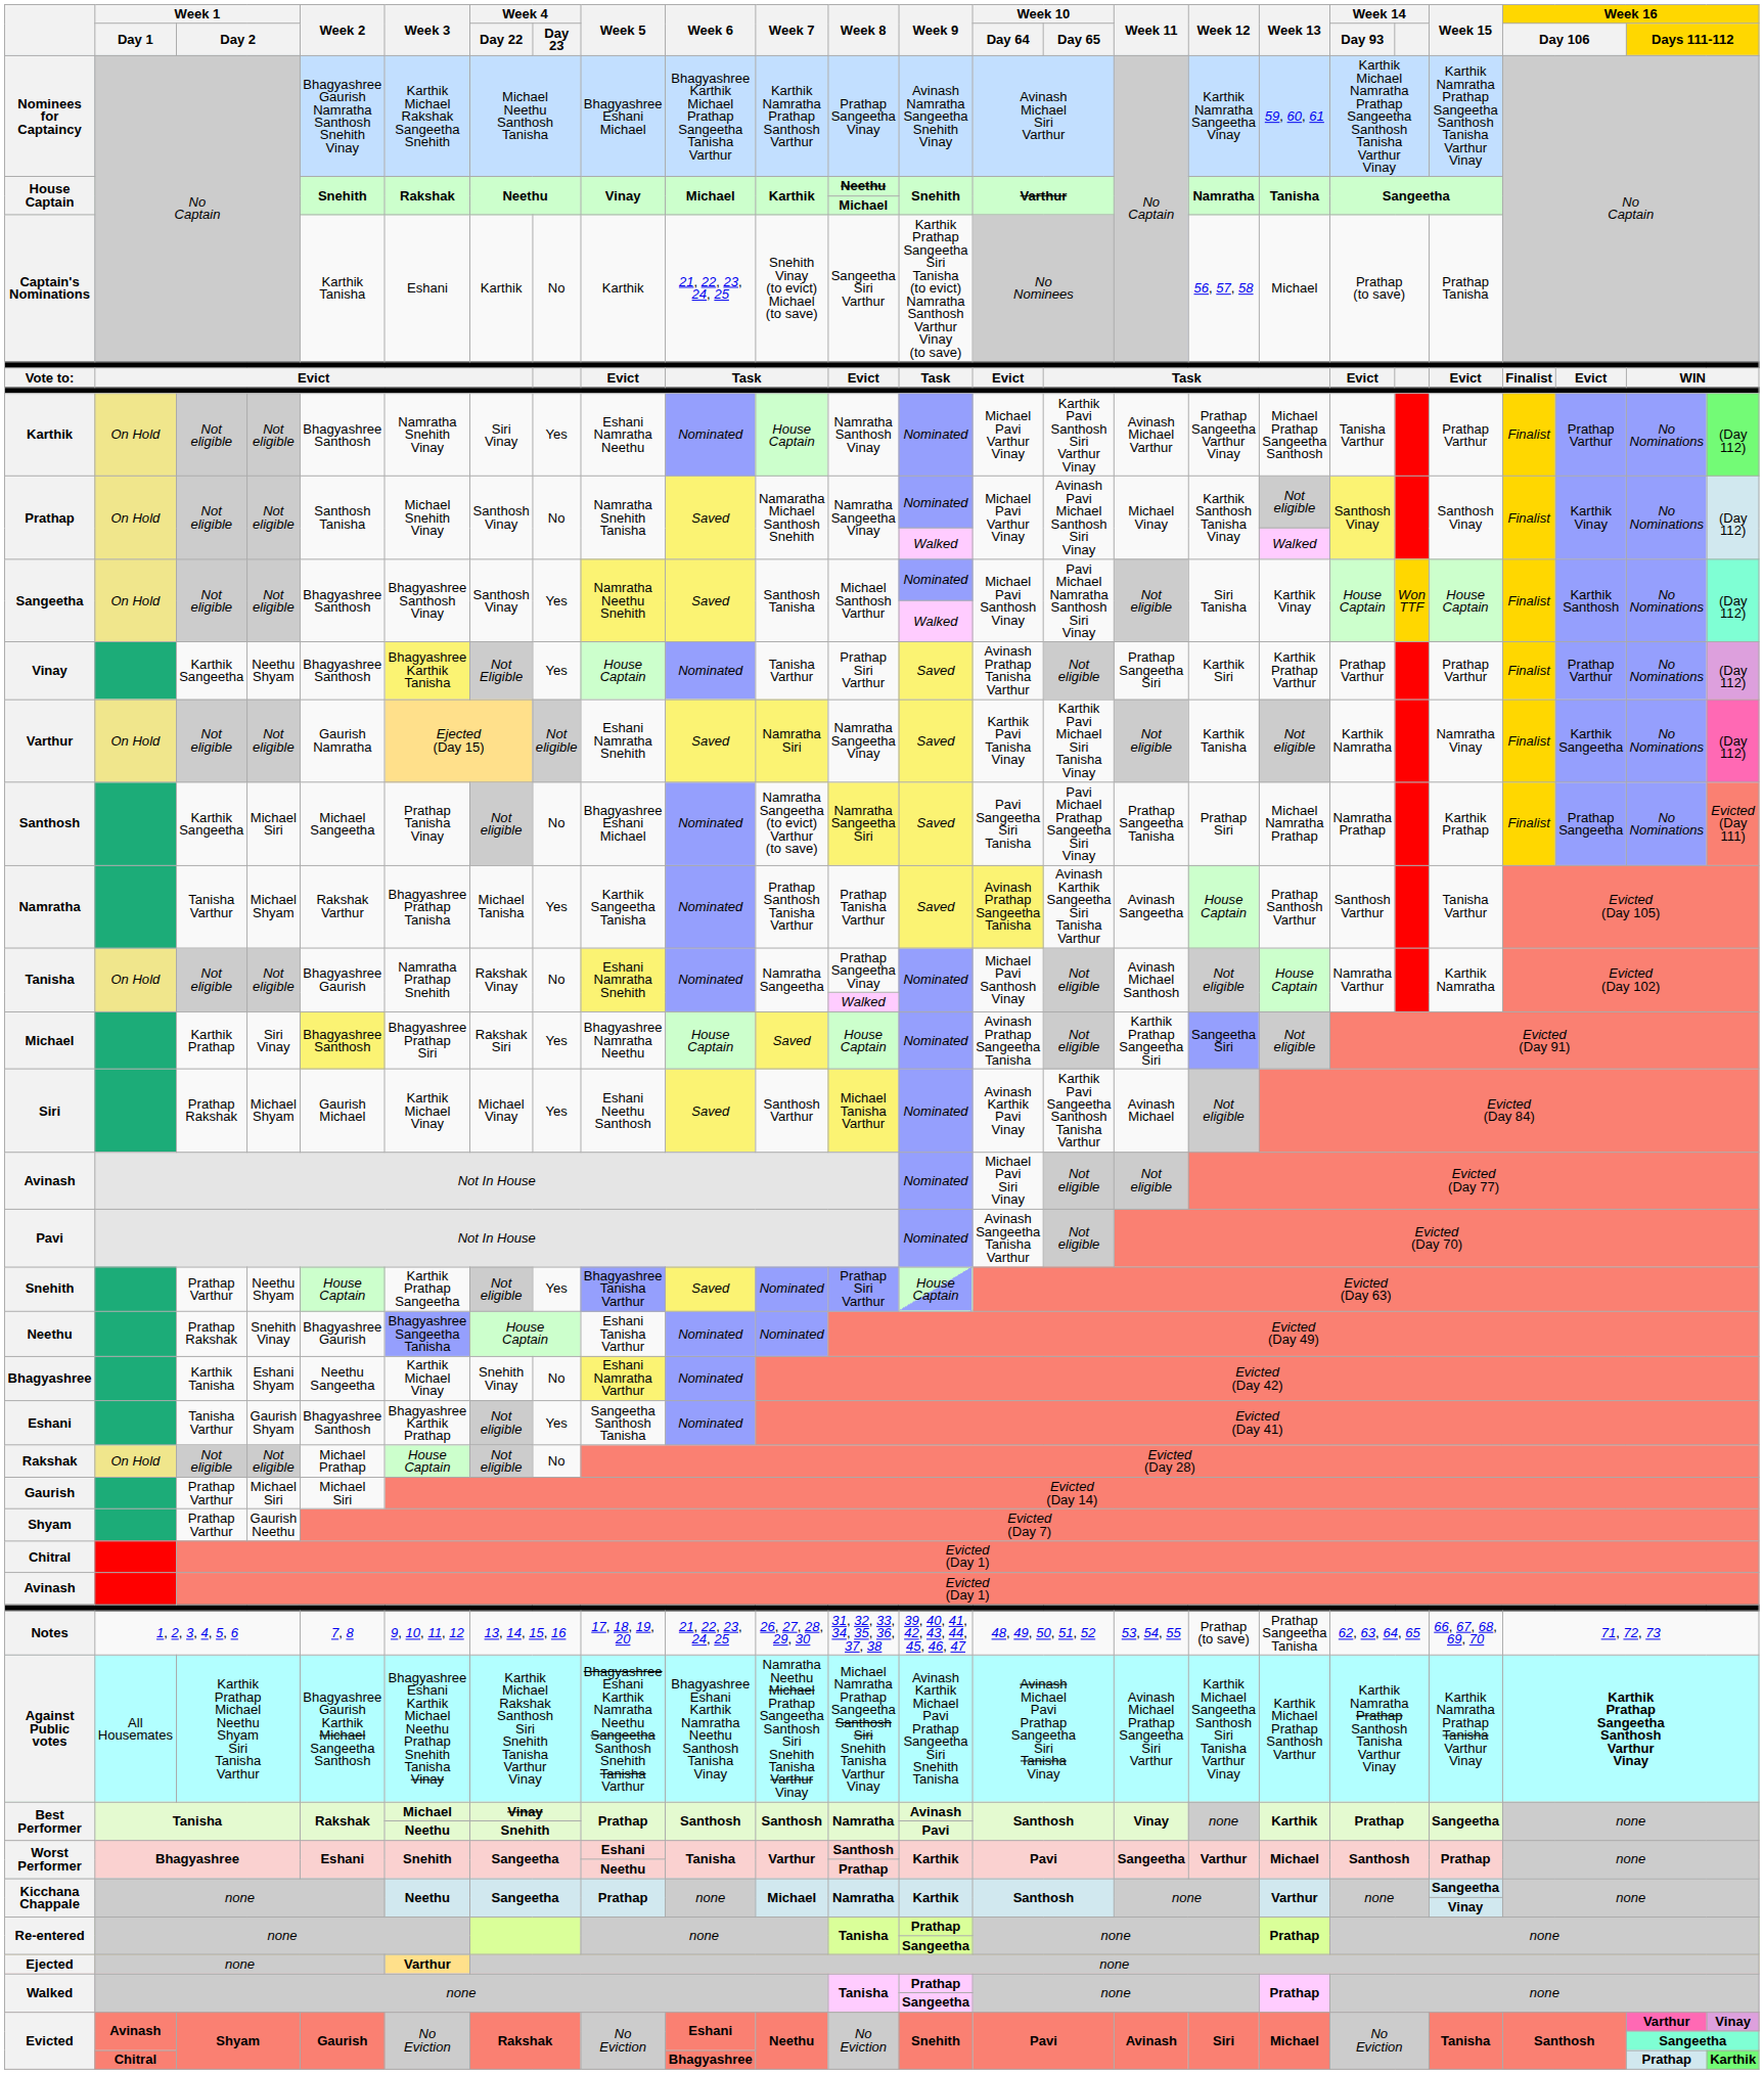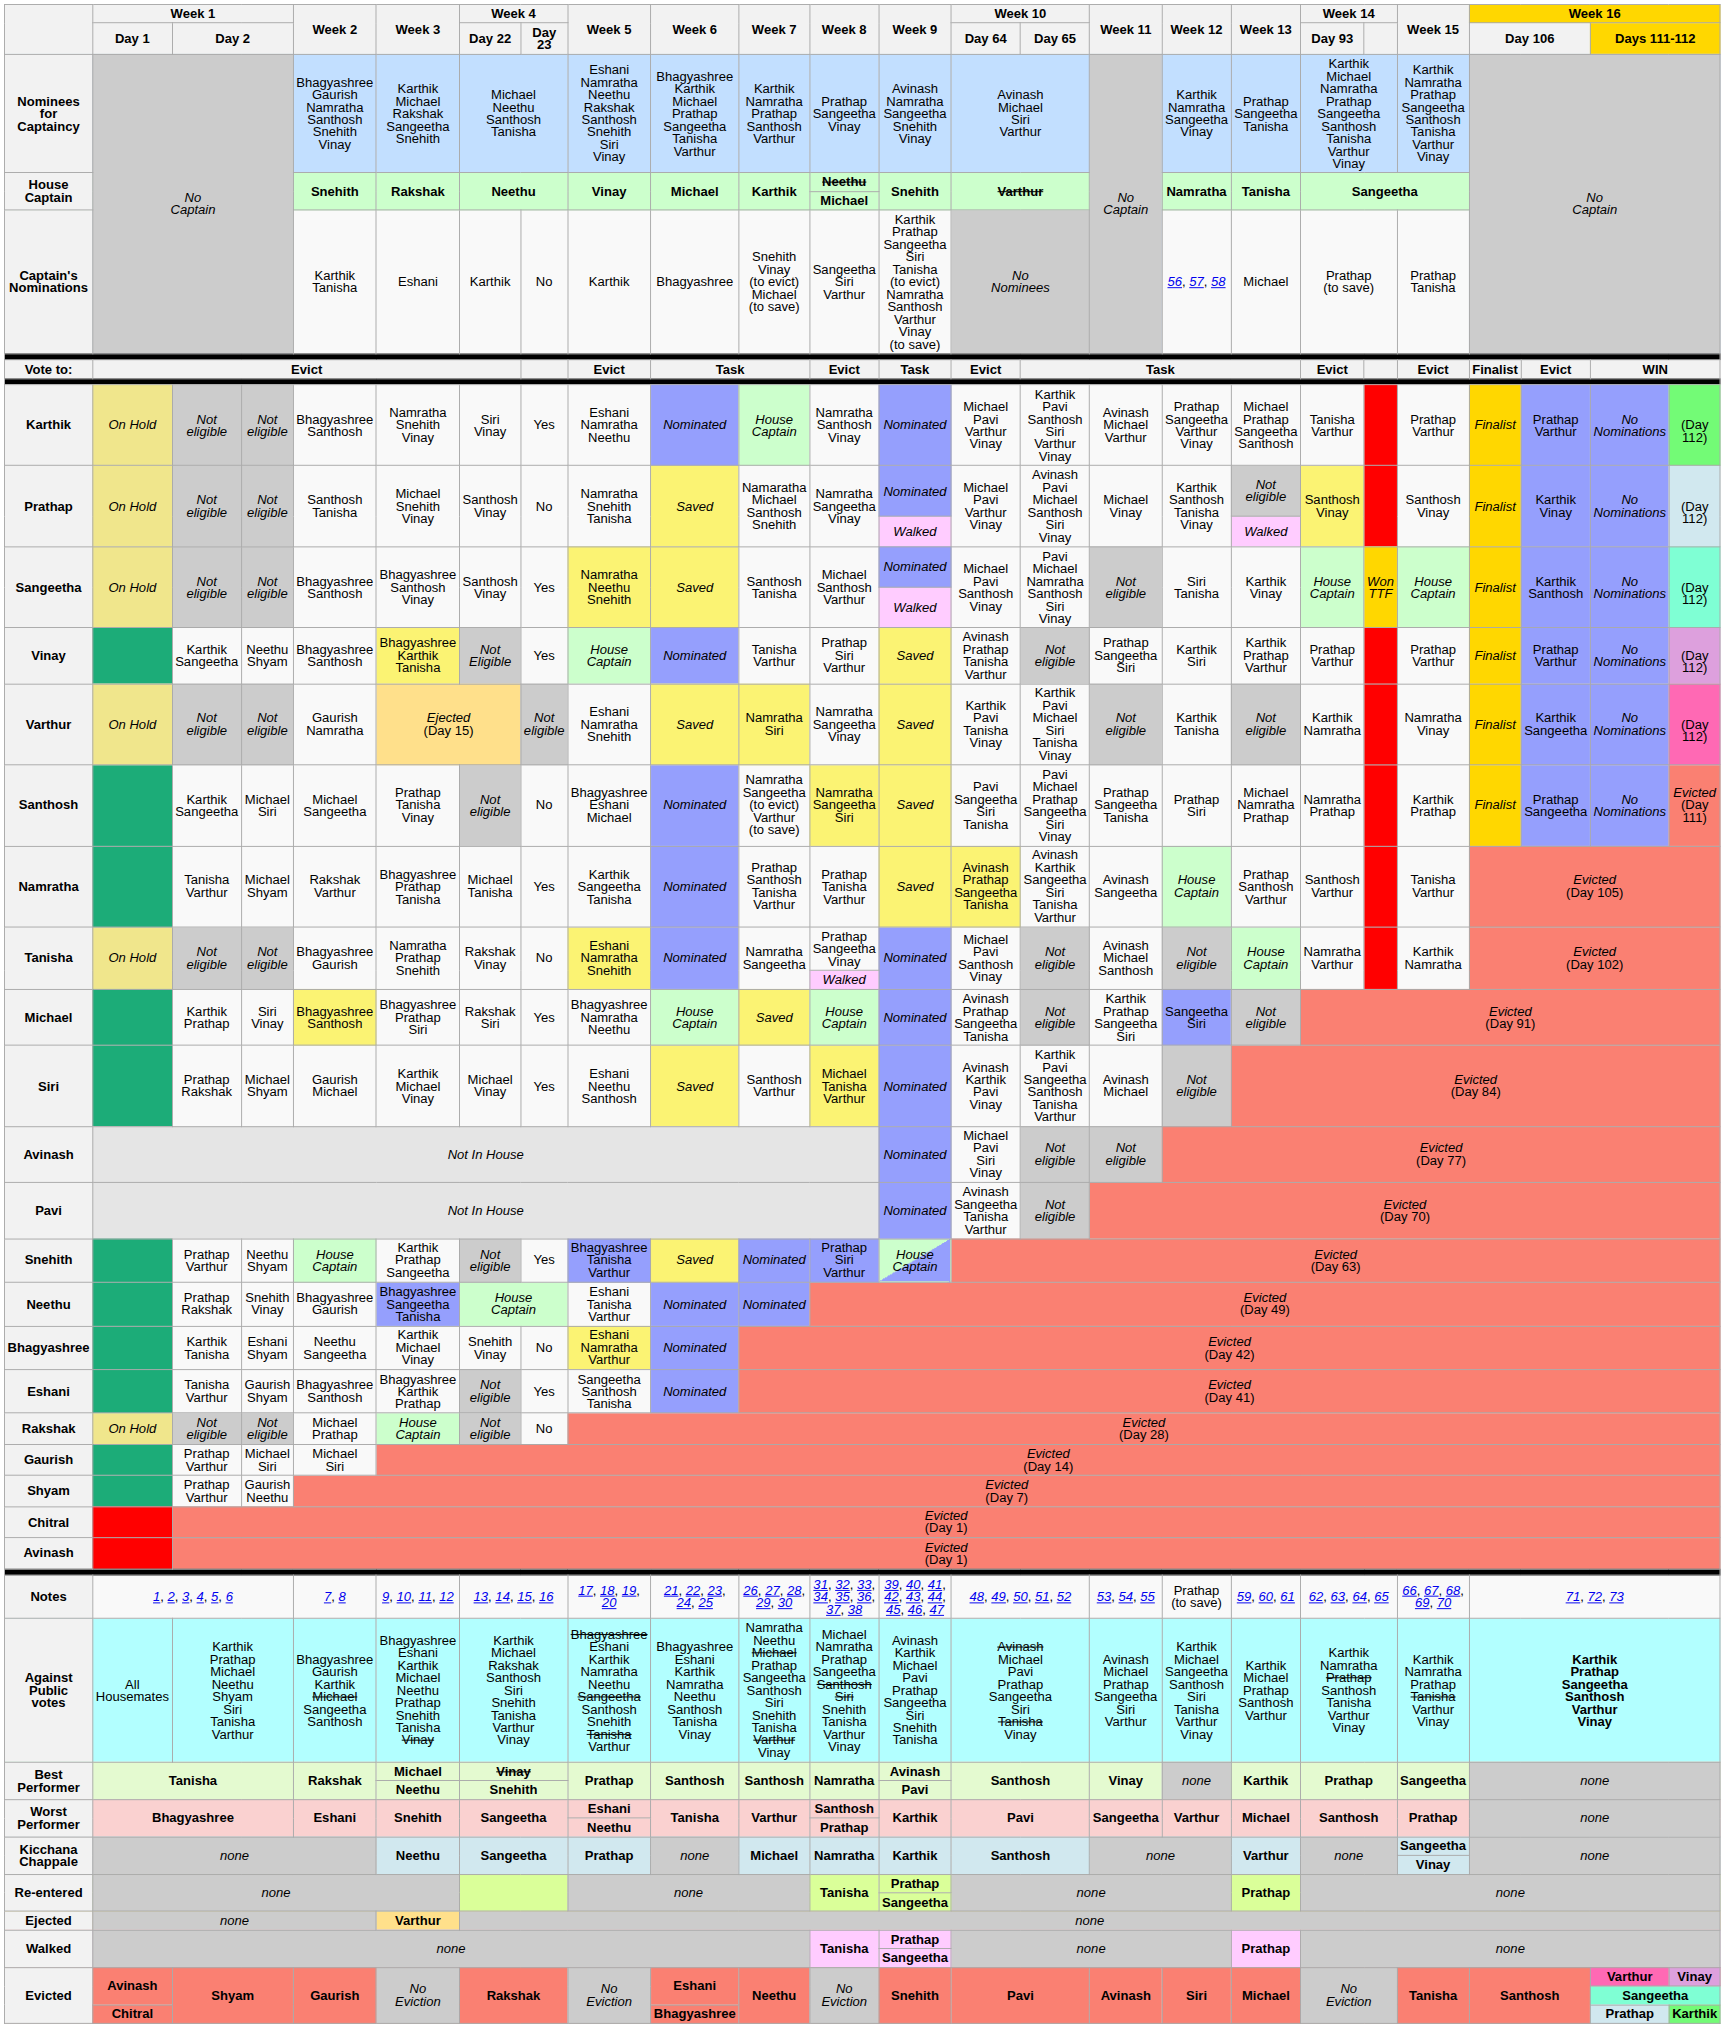Nominees for Captaincy | Week 5: Bhagyashree Eshani Michael -> Eshani Namratha Neethu Rakshak Santhosh Snehith Siri Vinay
Nominees for Captaincy | Week 13: 59, 60, 61 -> Prathap Sangeetha Tanisha
Captain's Nominations | Week 6: 21, 22, 23, 24, 25 -> Bhagyashree
Notes | Week 13: Prathap Sangeetha Tanisha -> 59, 60, 61
